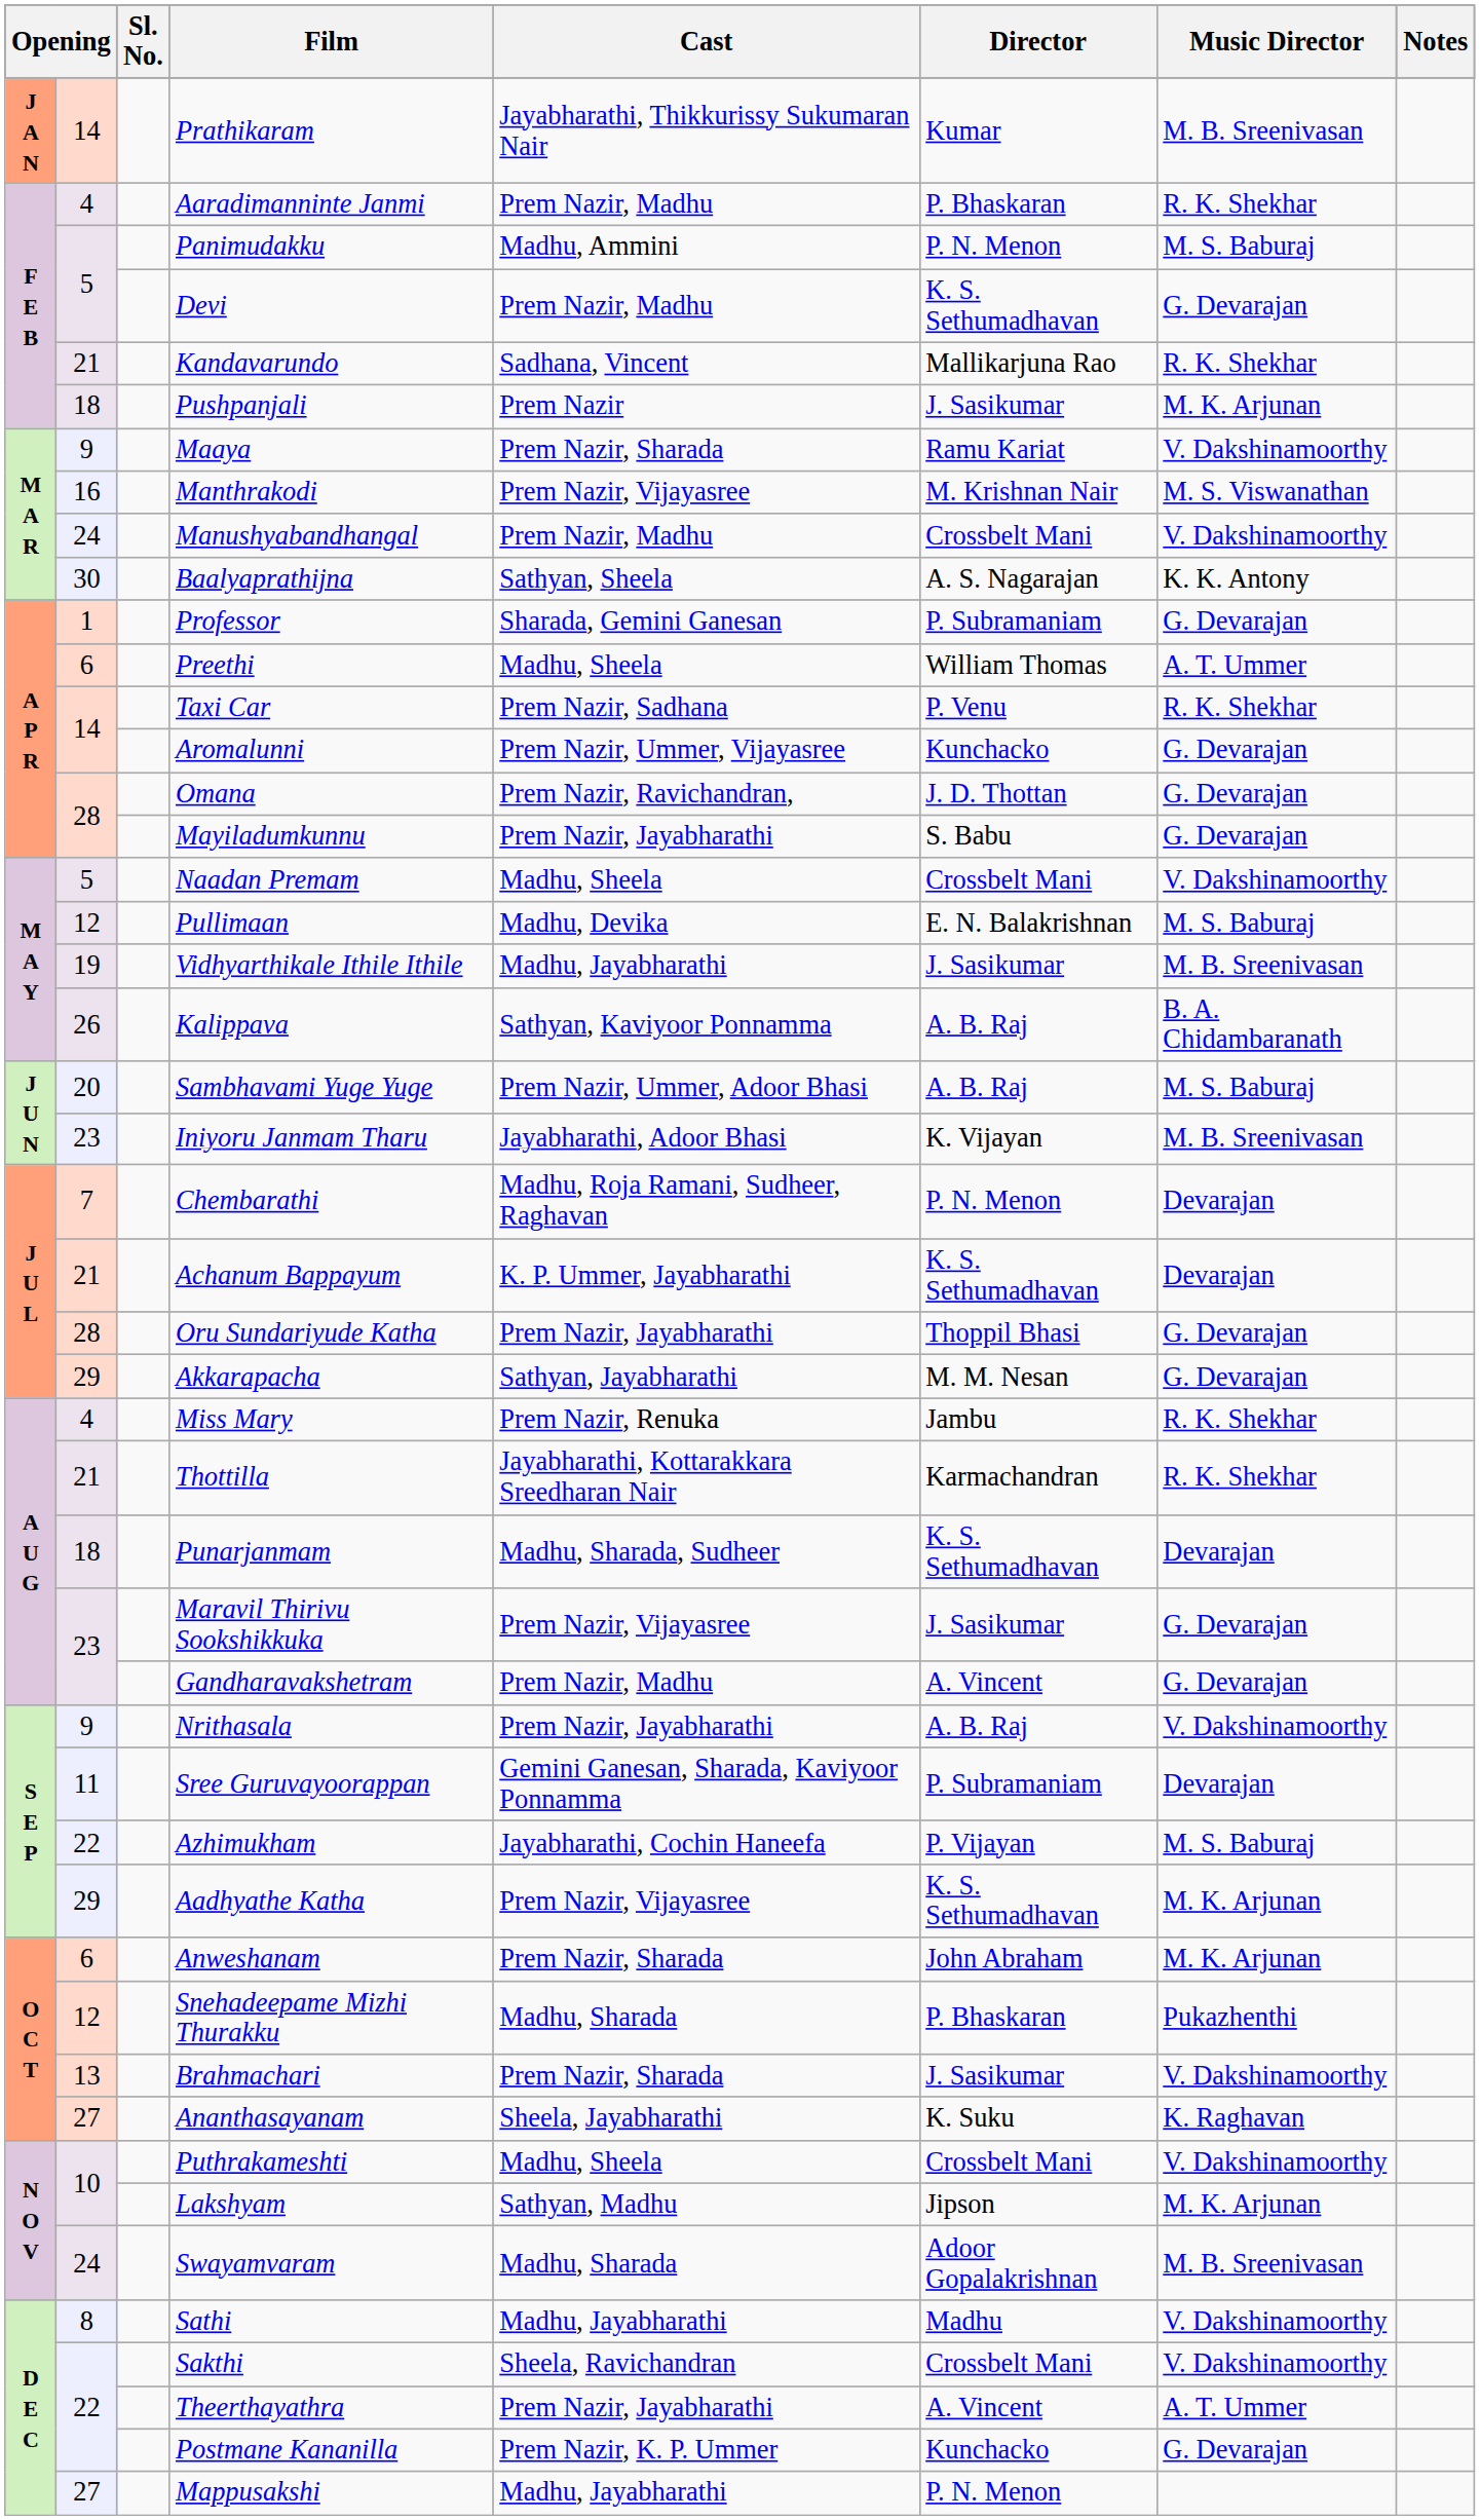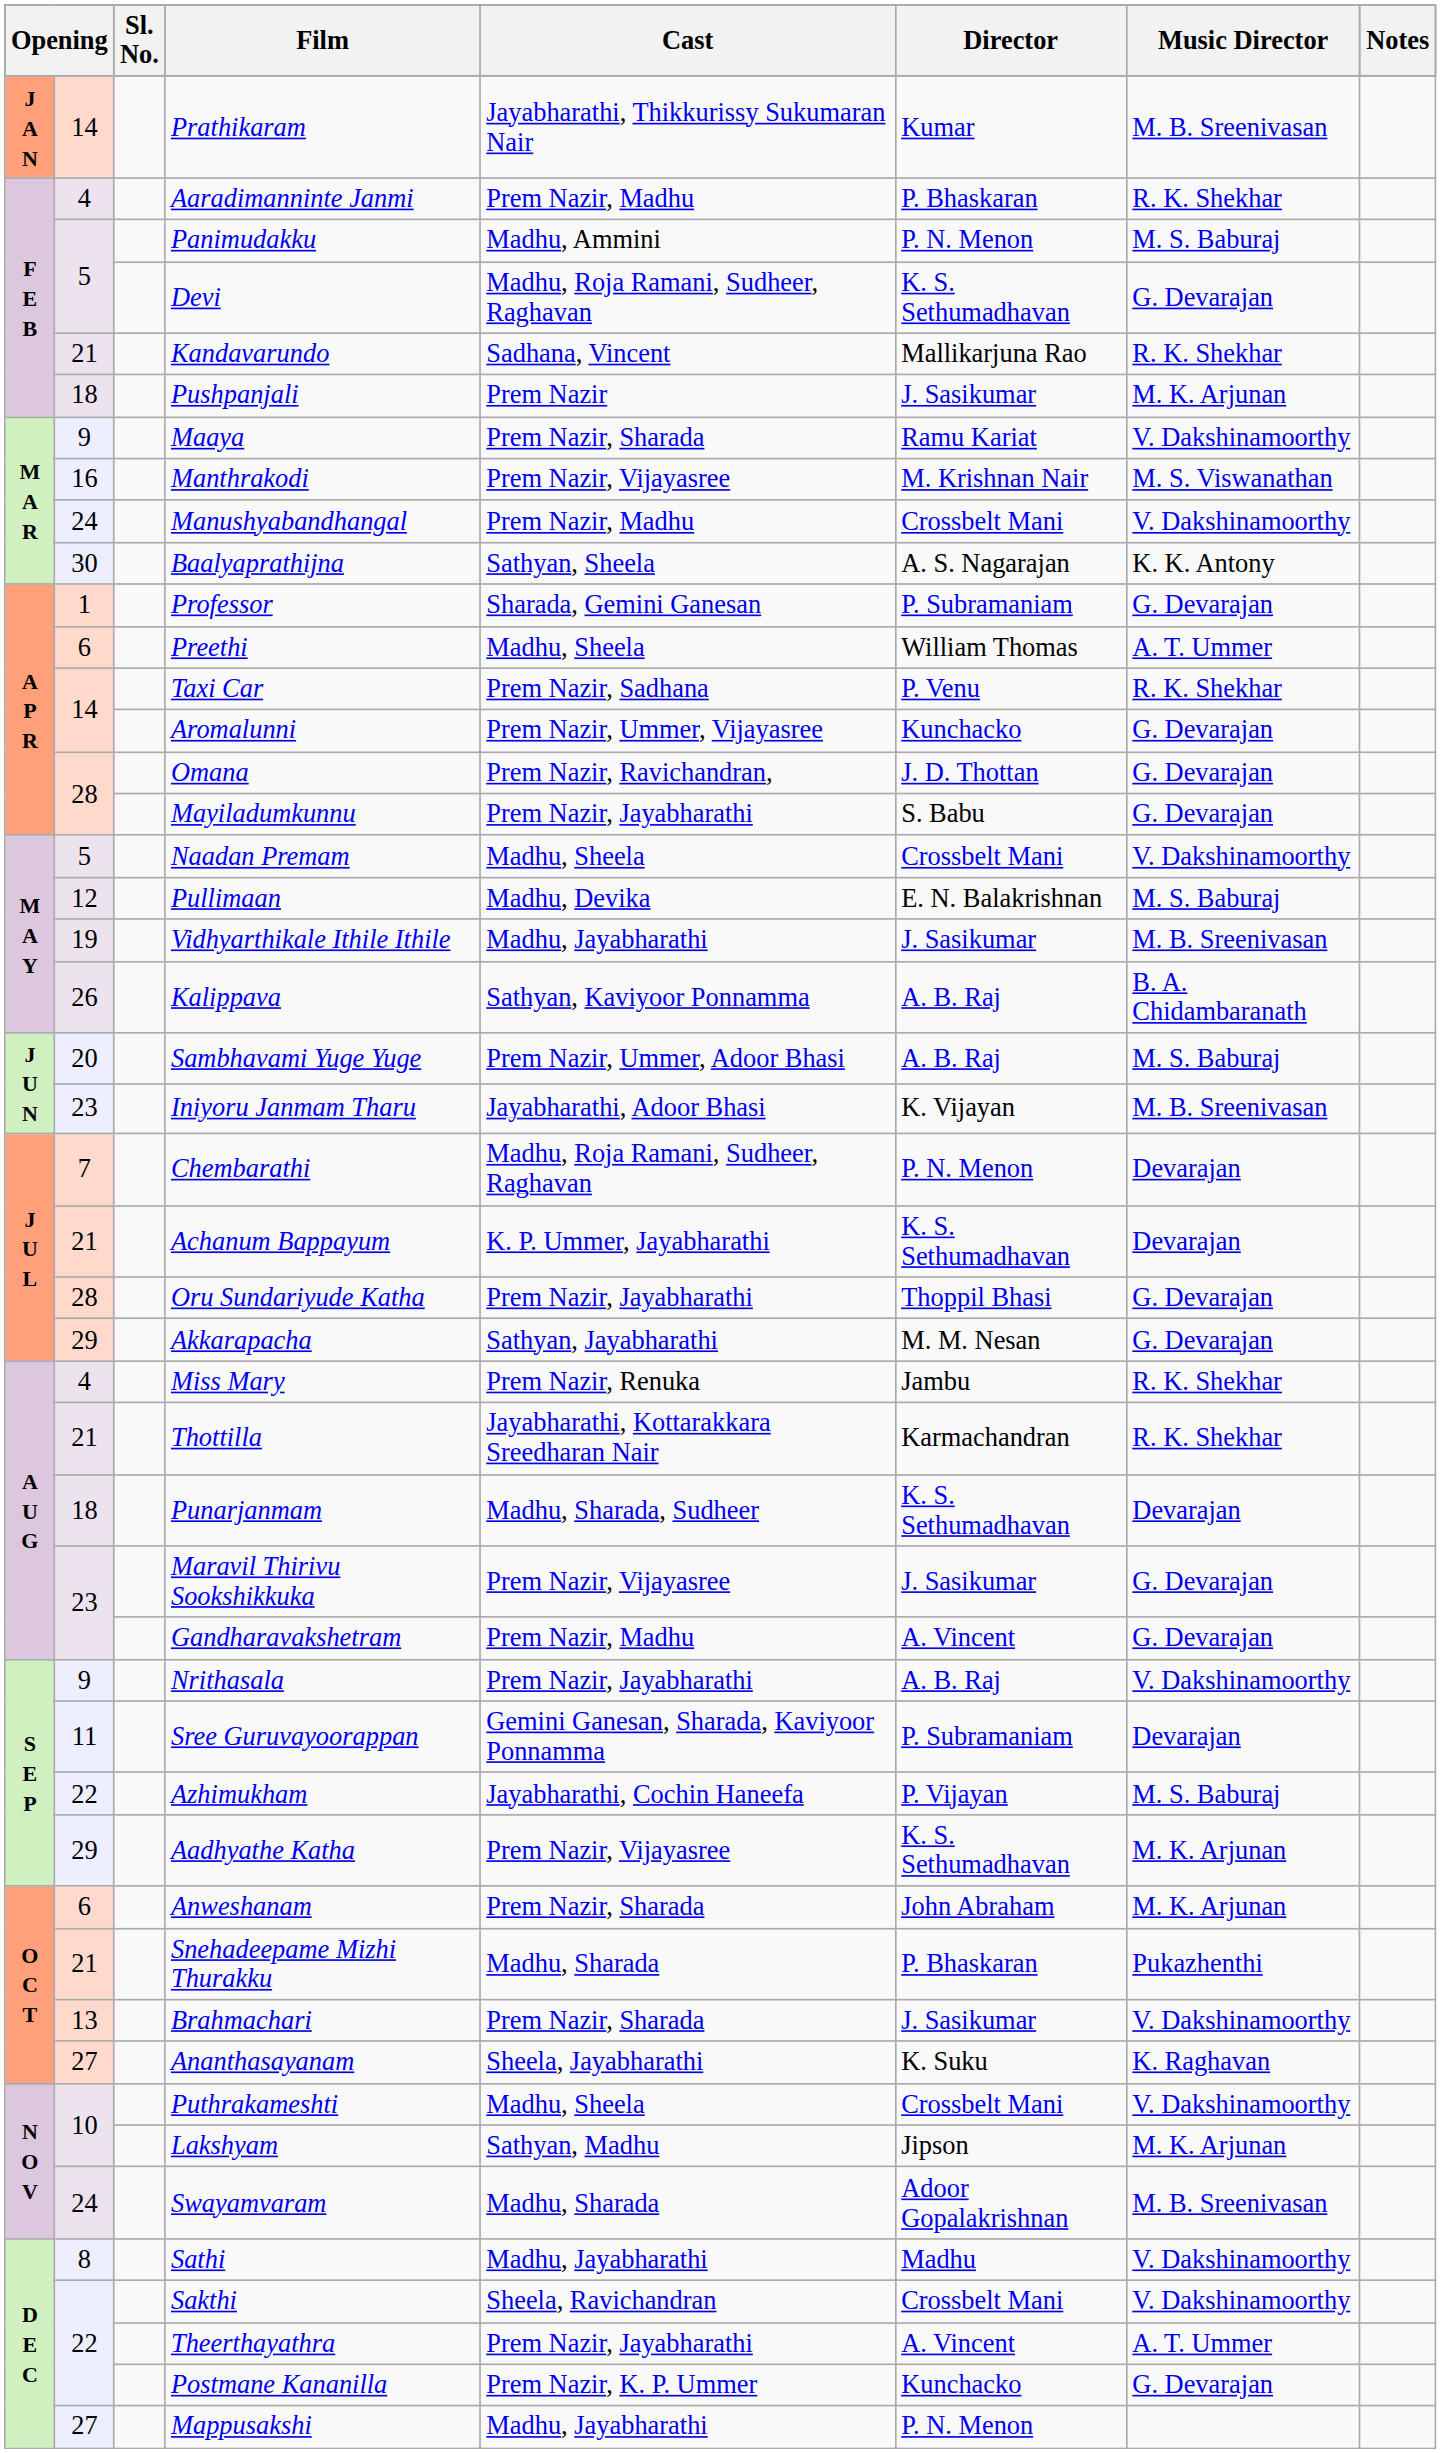Devi | Cast: Prem Nazir, Madhu -> Madhu, Roja Ramani, Sudheer, Raghavan
Snehadeepame Mizhi Thurakku | column 2: 12 -> 21
